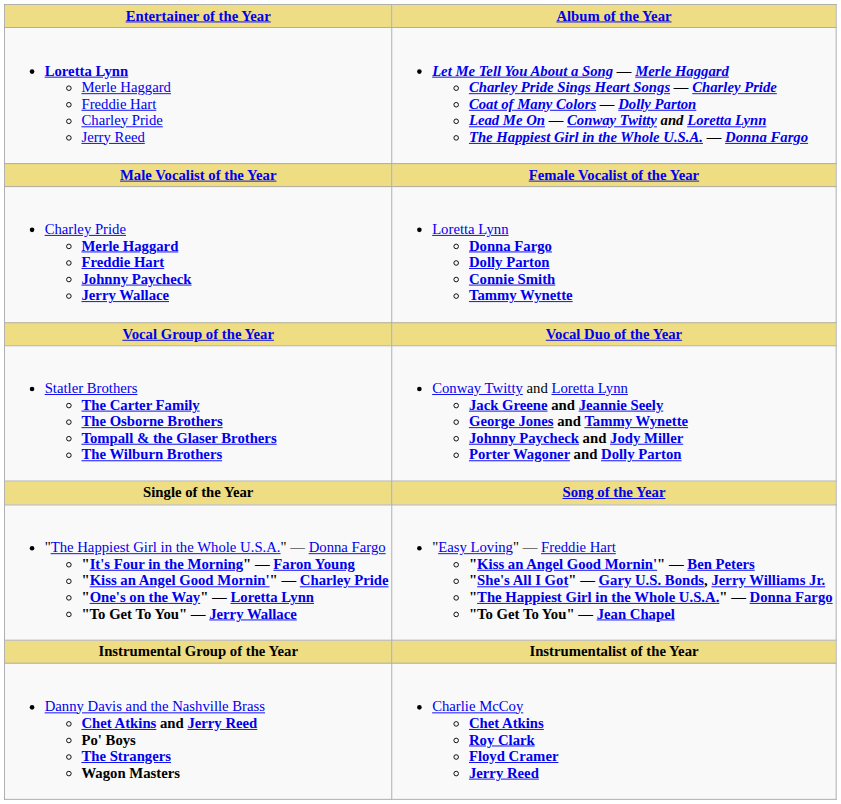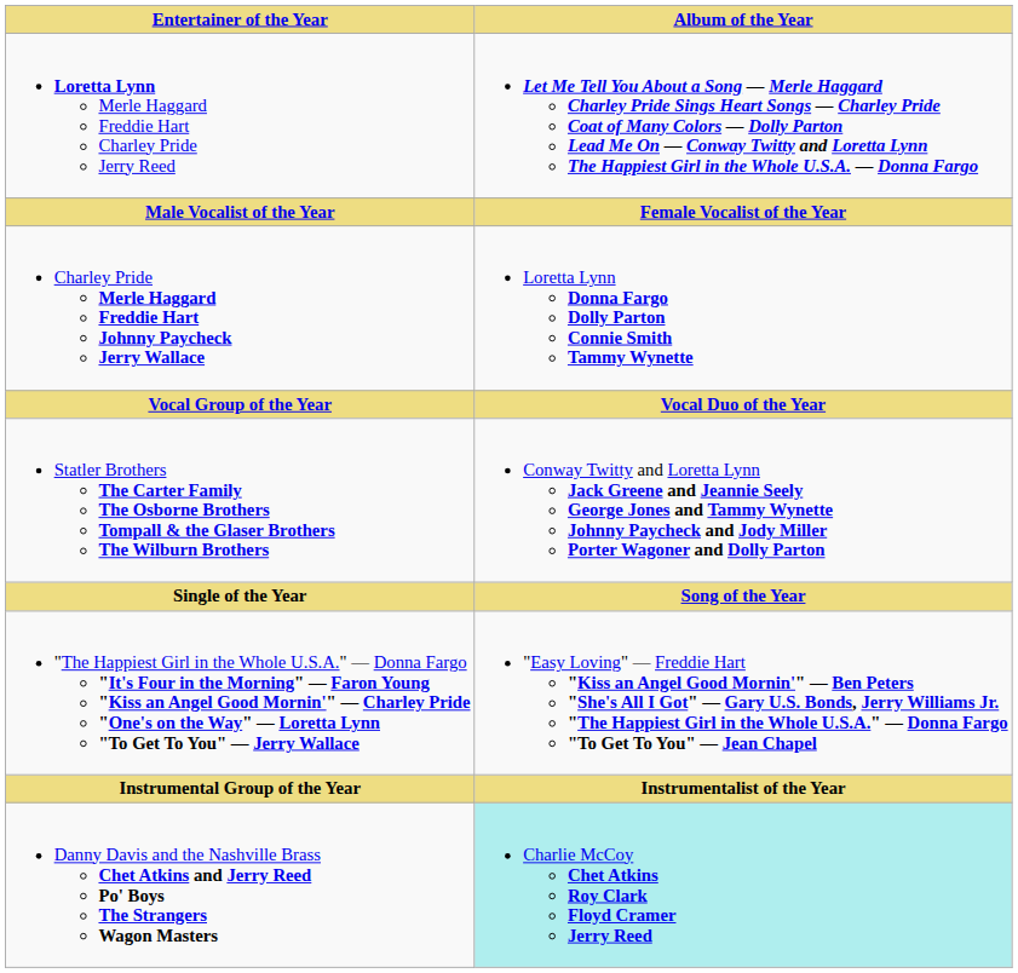row 10 | Album of the Year: no background -> paleturquoise background
